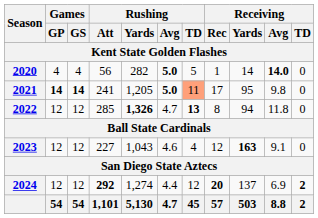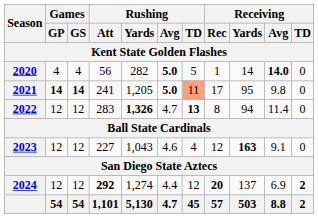2022 | Rushing / Att: 285 -> 283
2022 | Receiving / Avg: 11.8 -> 11.4
